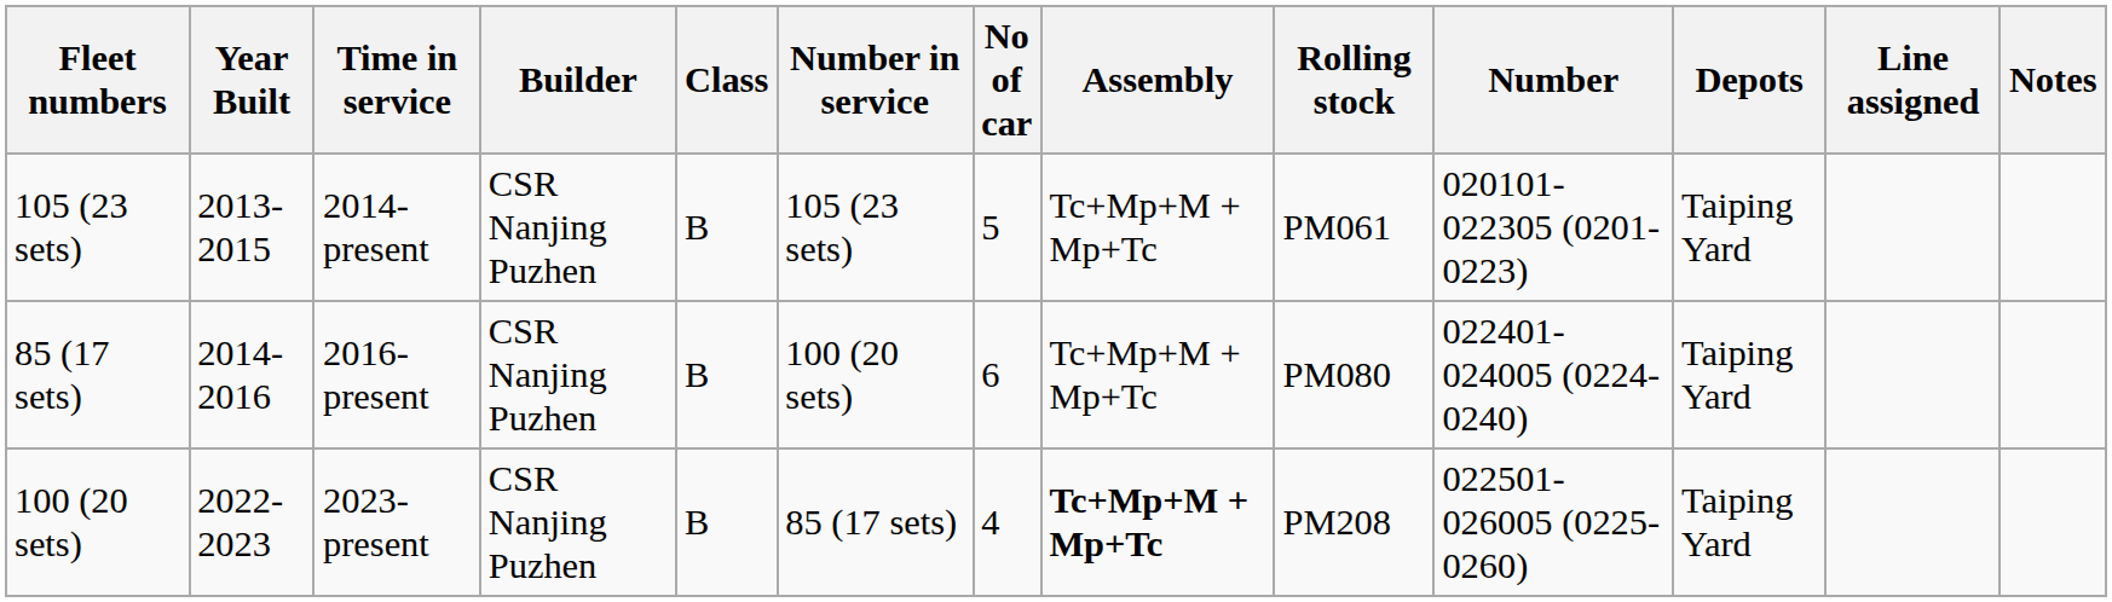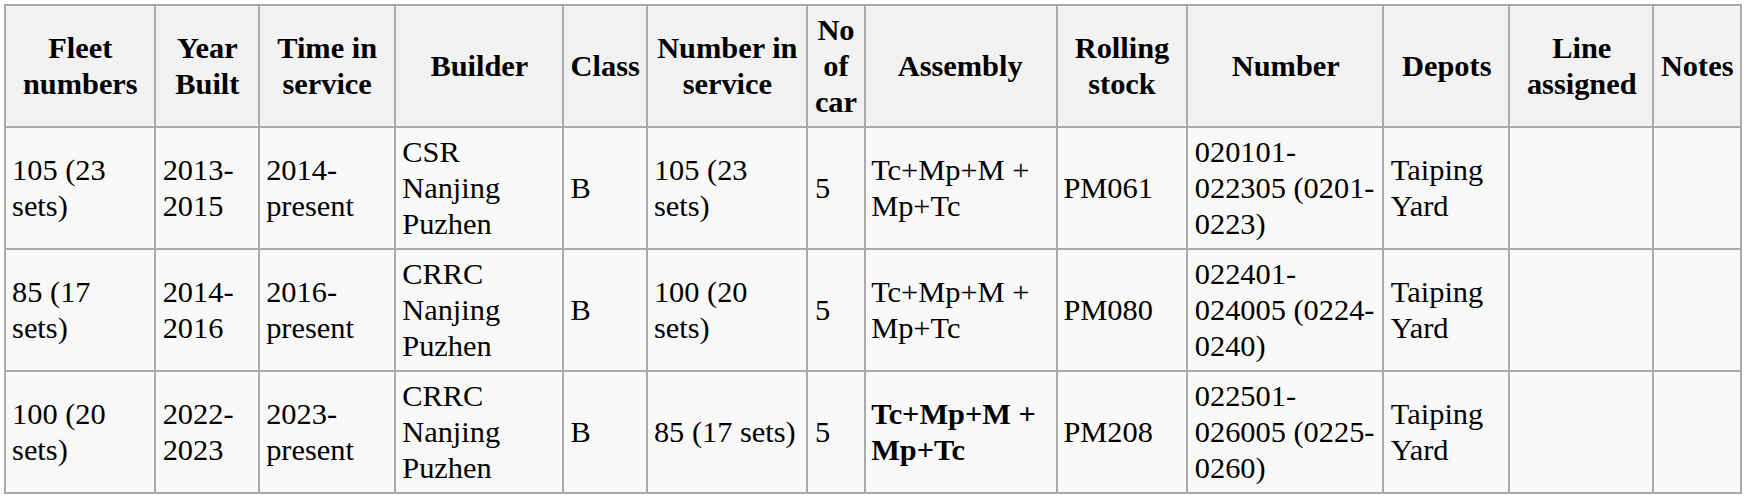row 3 | Builder: CSR Nanjing Puzhen -> CRRC Nanjing Puzhen
row 3 | No of car: 6 -> 5
row 4 | Builder: CSR Nanjing Puzhen -> CRRC Nanjing Puzhen
row 4 | No of car: 4 -> 5
